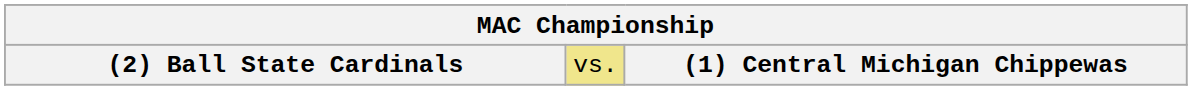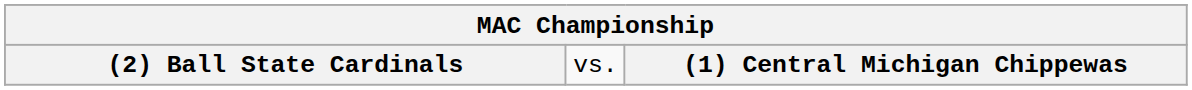(2) Ball State Cardinals | column 2: khaki background -> no background
